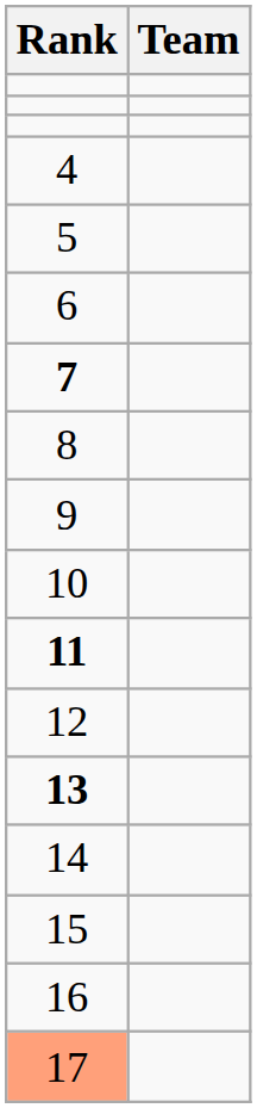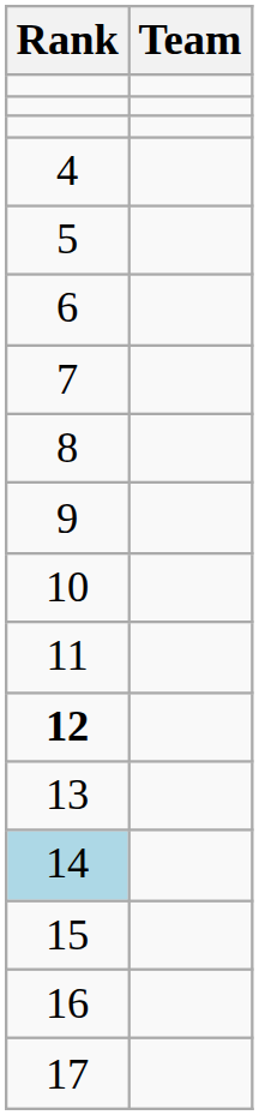row 8 | Rank: bold -> normal
row 12 | Rank: bold -> normal
row 13 | Rank: normal -> bold
row 14 | Rank: bold -> normal
row 15 | Rank: no background -> lightblue background
row 18 | Rank: lightsalmon background -> no background
